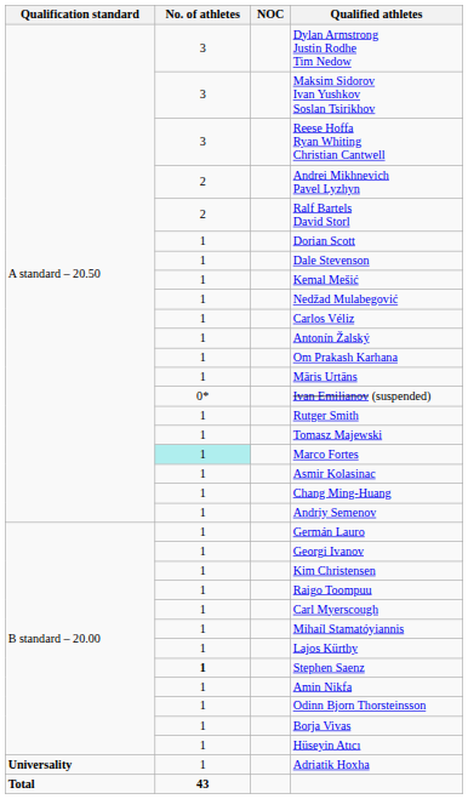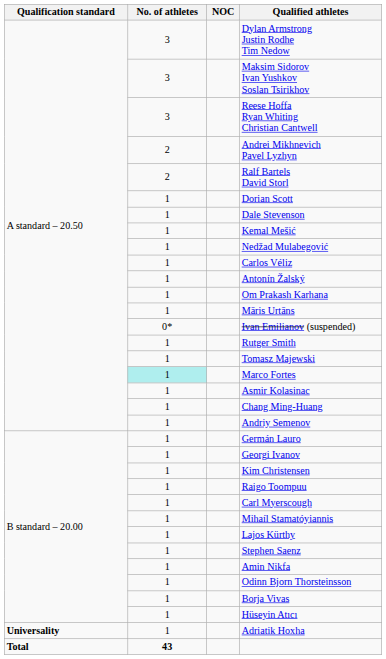Stephen Saenz | No. of athletes: bold -> normal
